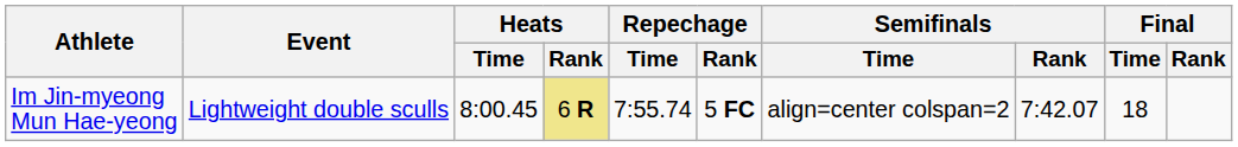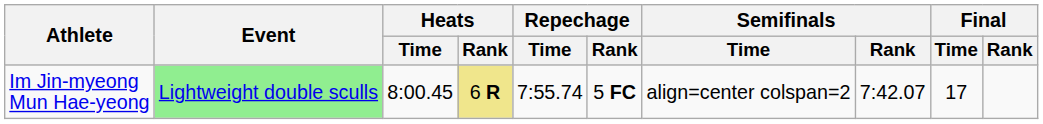Im Jin-myeong Mun Hae-yeong | Event: no background -> lightgreen background
Im Jin-myeong Mun Hae-yeong | Final / Time: 18 -> 17
